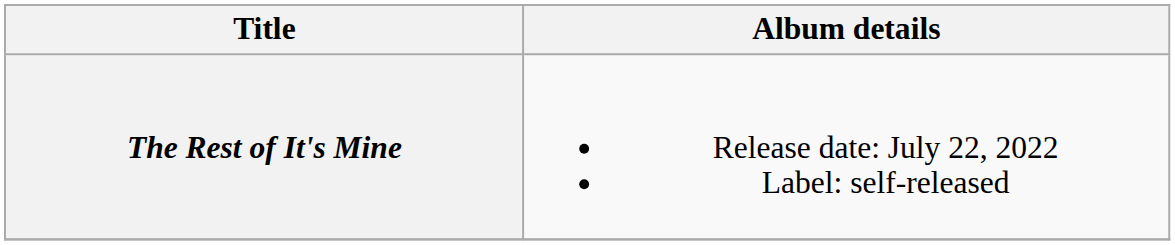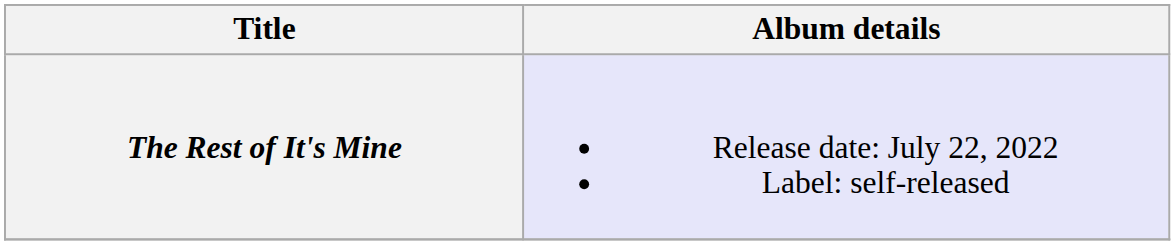The Rest of It's Mine | Album details: no background -> lavender background
